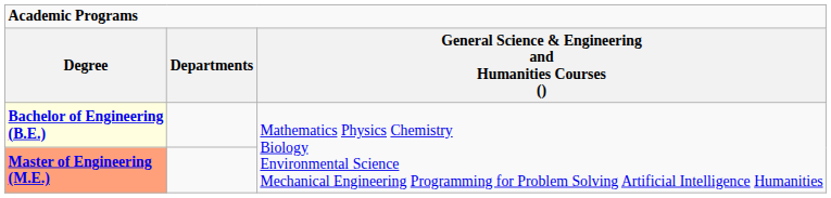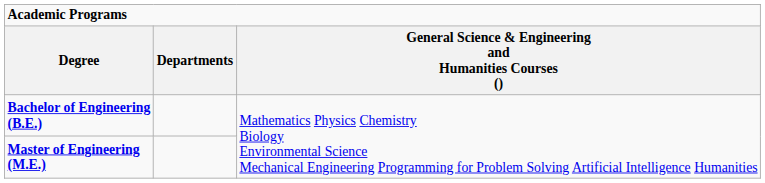Bachelor of Engineering (B.E.) | Degree: lightyellow background -> no background
Master of Engineering (M.E.) | Degree: lightsalmon background -> no background
